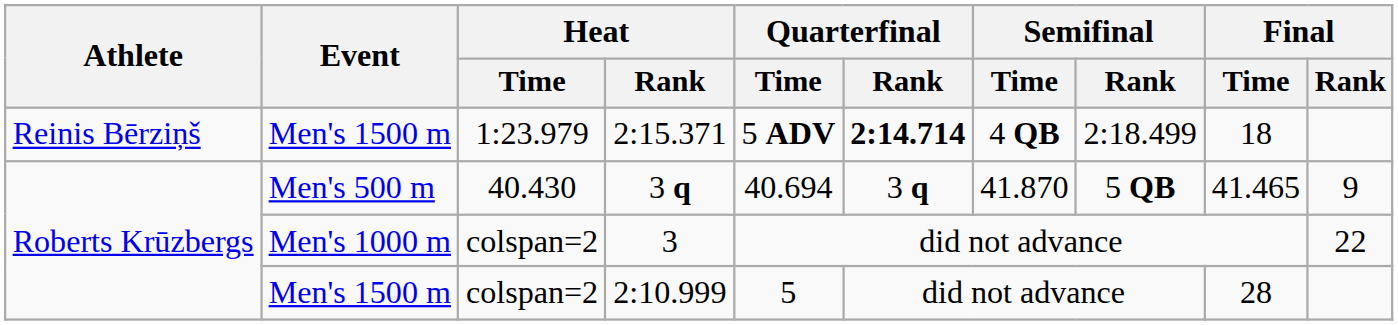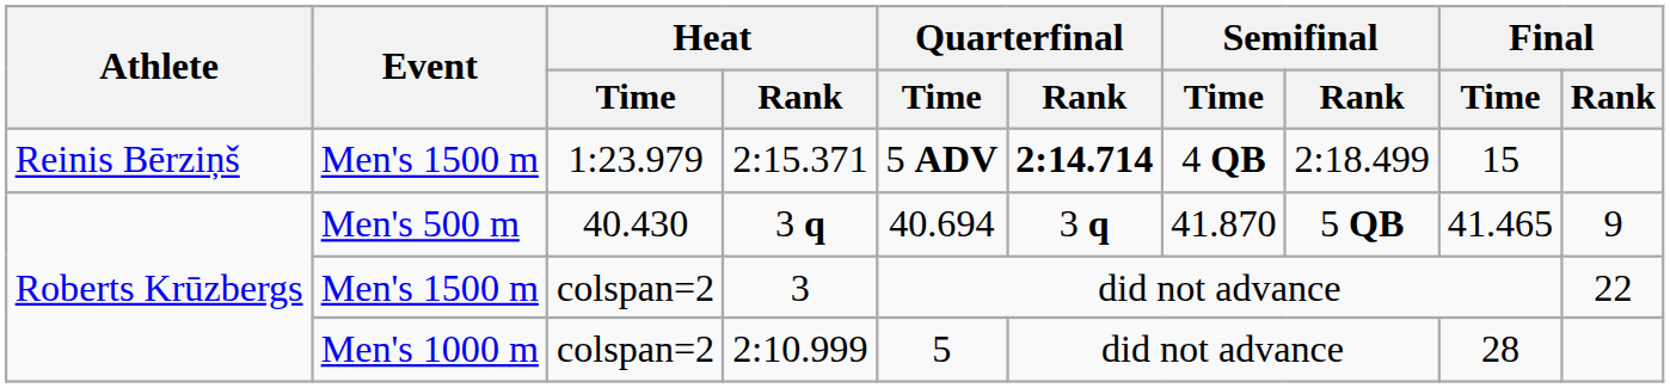2:15.371 | Final / Time: 18 -> 15
3 | Event: Men's 1000 m -> Men's 1500 m
2:10.999 | Event: Men's 1500 m -> Men's 1000 m
